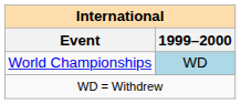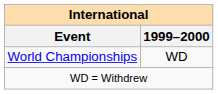World Championships | 1999–2000: lightblue background -> no background
